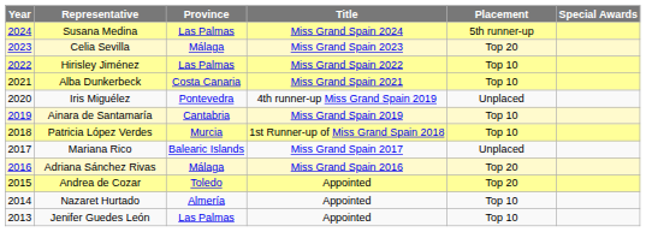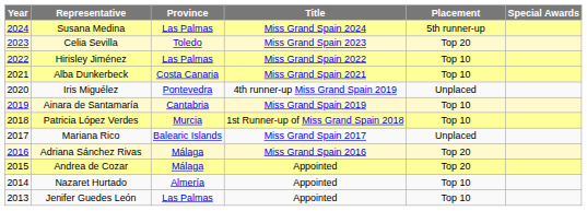Celia Sevilla | Province: Málaga -> Toledo
Andrea de Cozar | Province: Toledo -> Málaga
